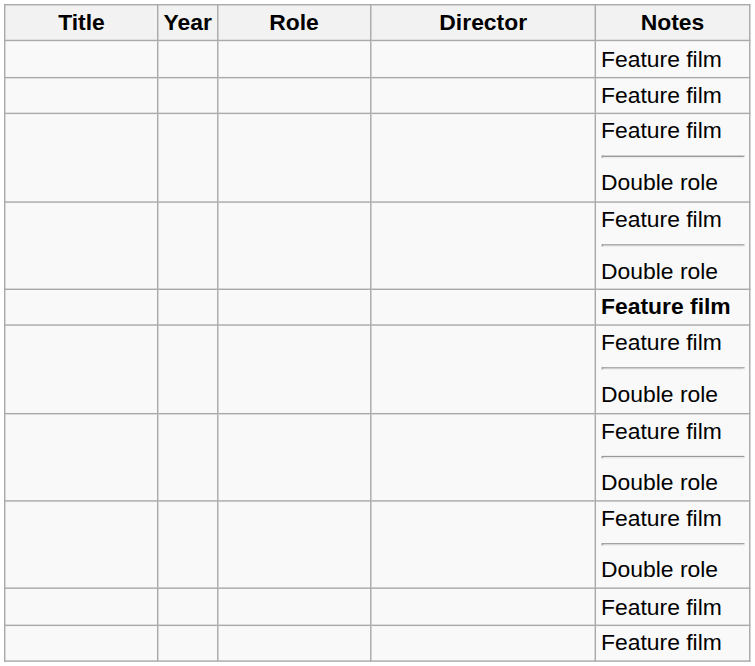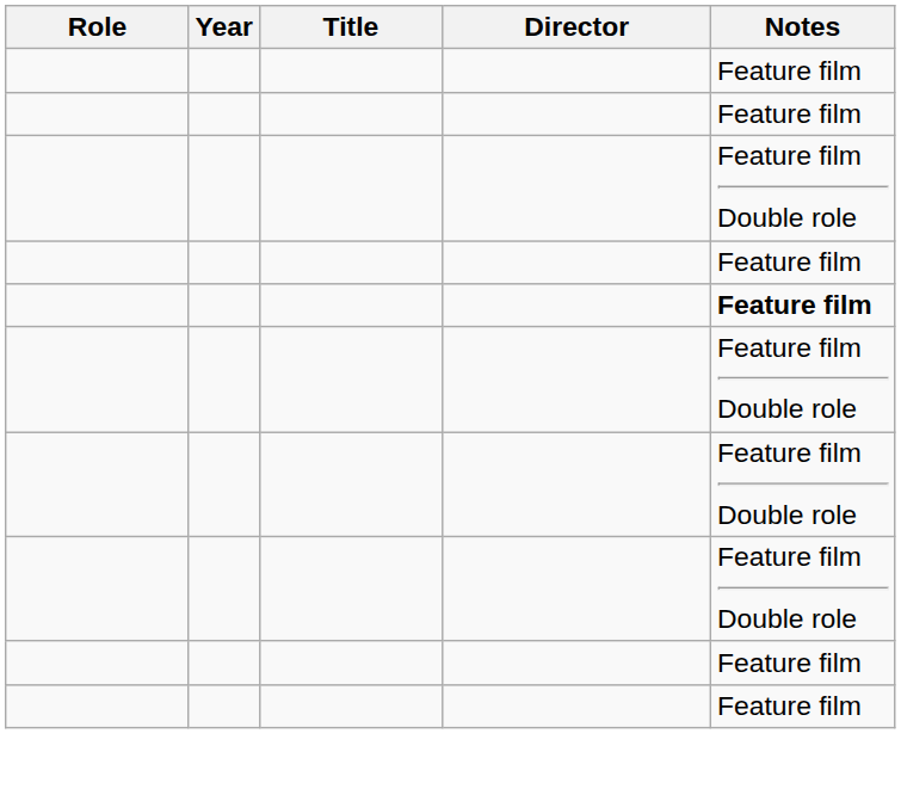columns swapped: Title <-> Role
row 5 | Notes: Feature film Double role -> Feature film
